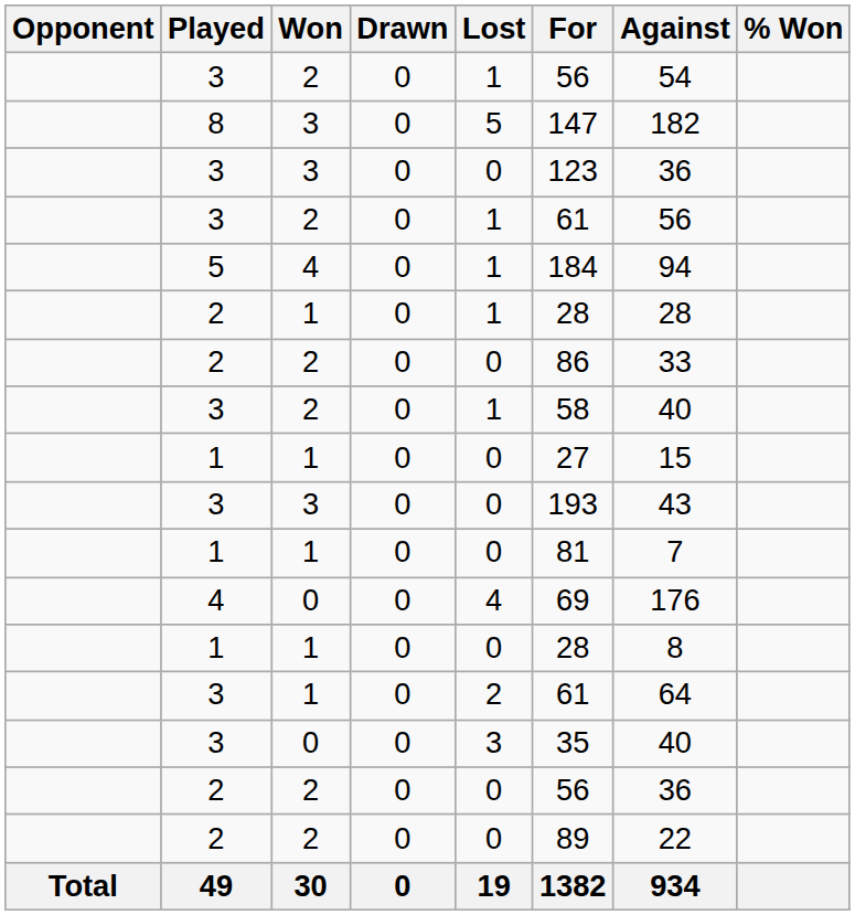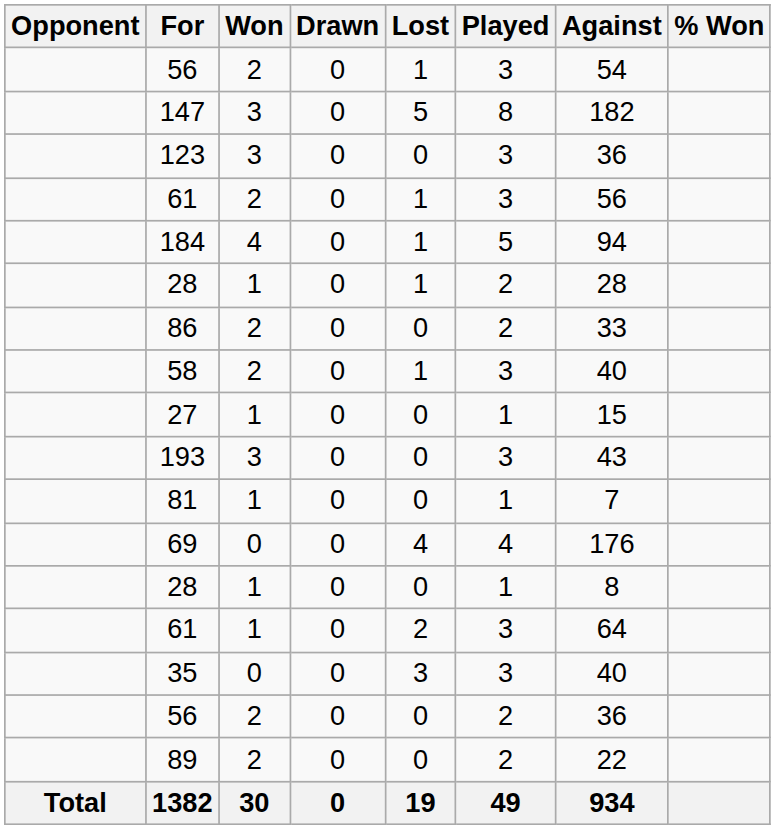columns swapped: Played <-> For
